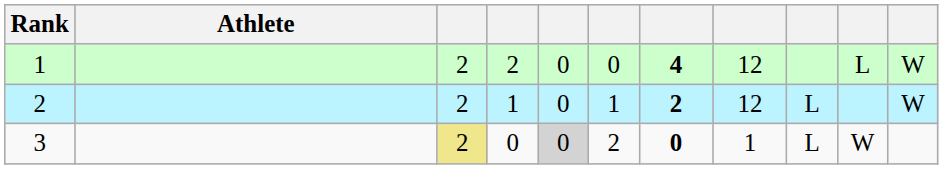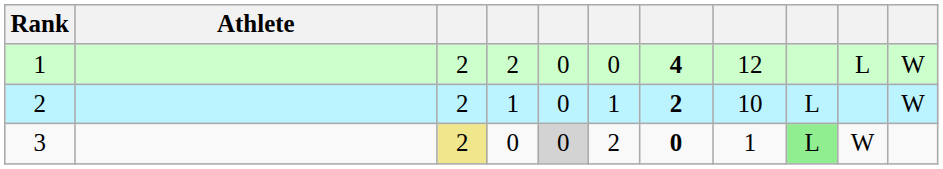row 3 | column 8: 12 -> 10
row 4 | column 9: no background -> lightgreen background
